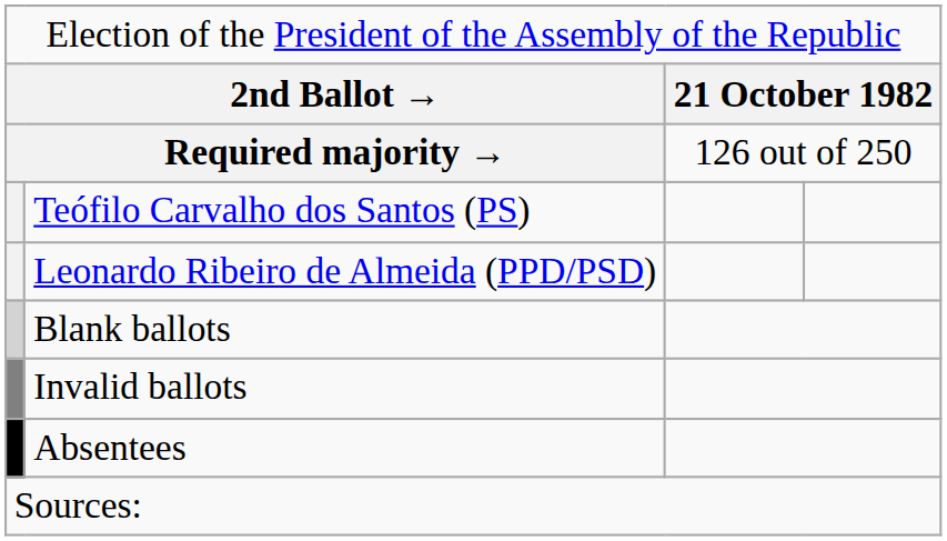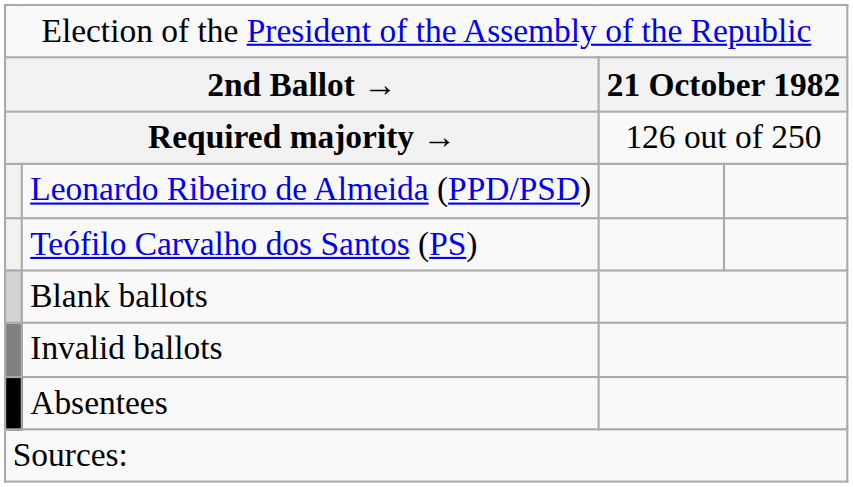rows swapped: Teófilo Carvalho dos Santos (PS) <-> Leonardo Ribeiro de Almeida (PPD/PSD)
